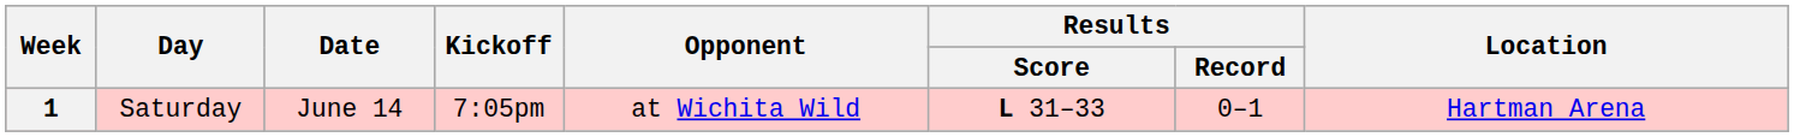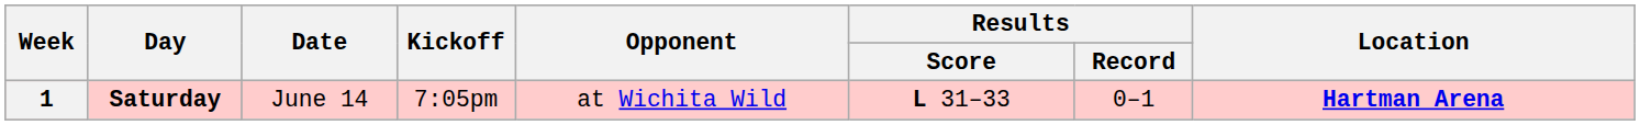1 | Day: normal -> bold
1 | Location: normal -> bold
